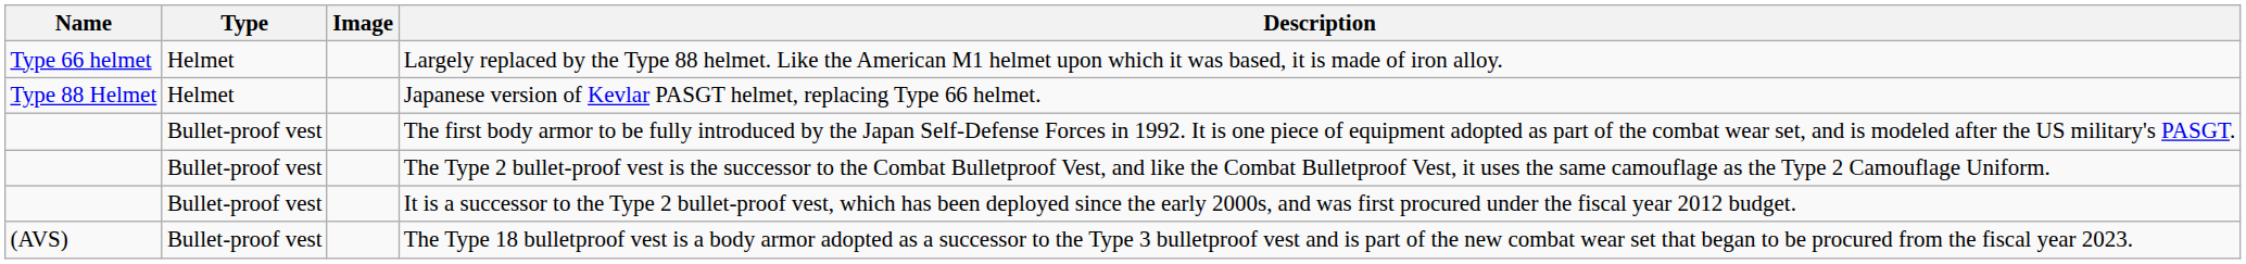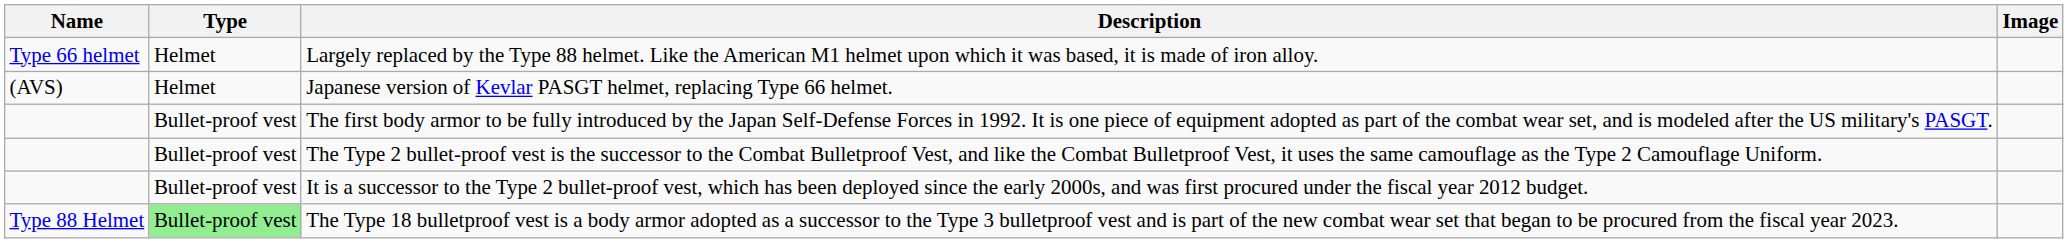columns swapped: Description <-> Image
row 3 | Name: Type 88 Helmet -> (AVS)
row 7 | Name: (AVS) -> Type 88 Helmet
row 7 | Type: no background -> lightgreen background
